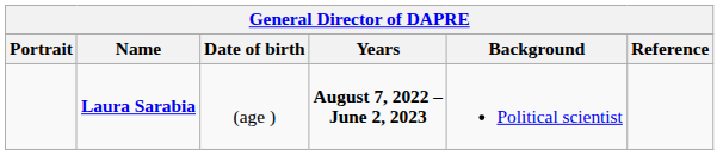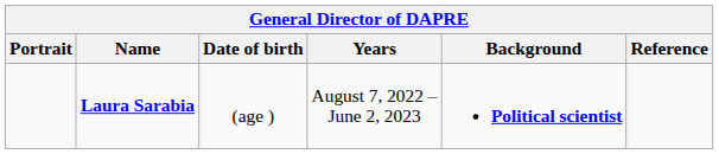Laura Sarabia | Years: bold -> normal
Laura Sarabia | Background: normal -> bold
